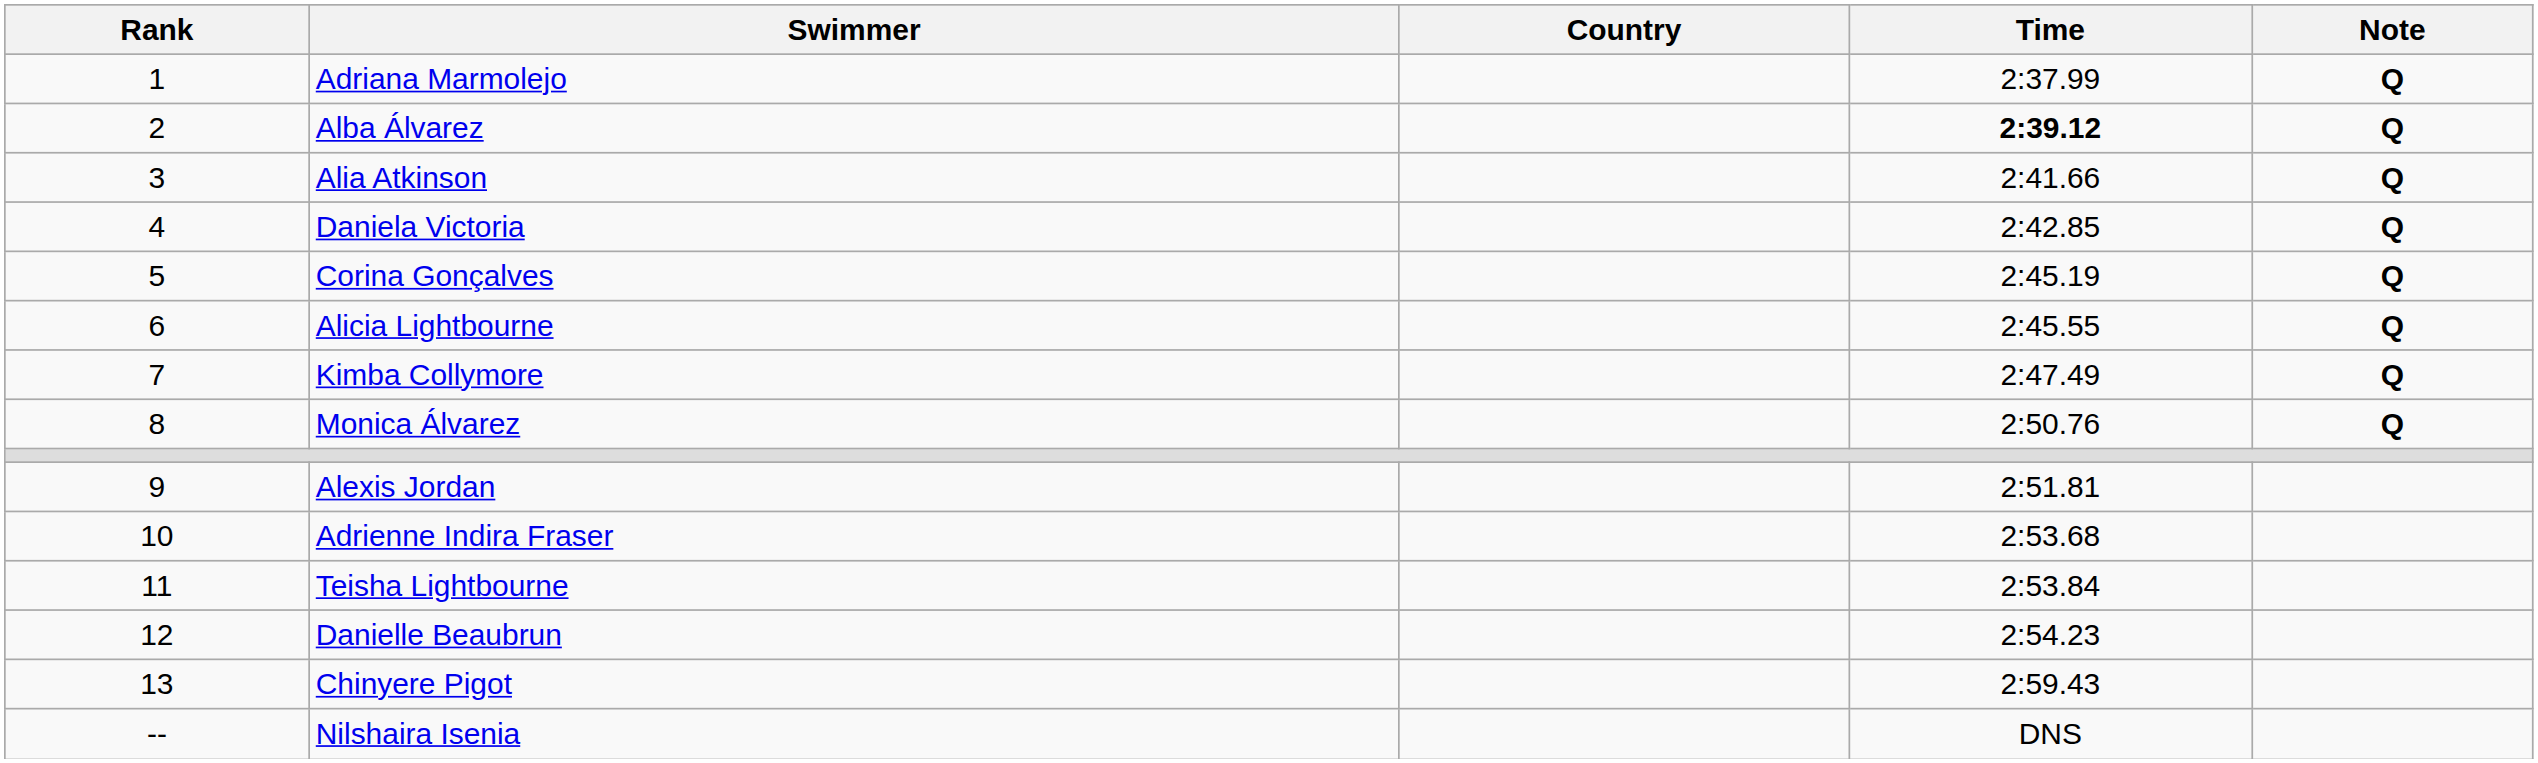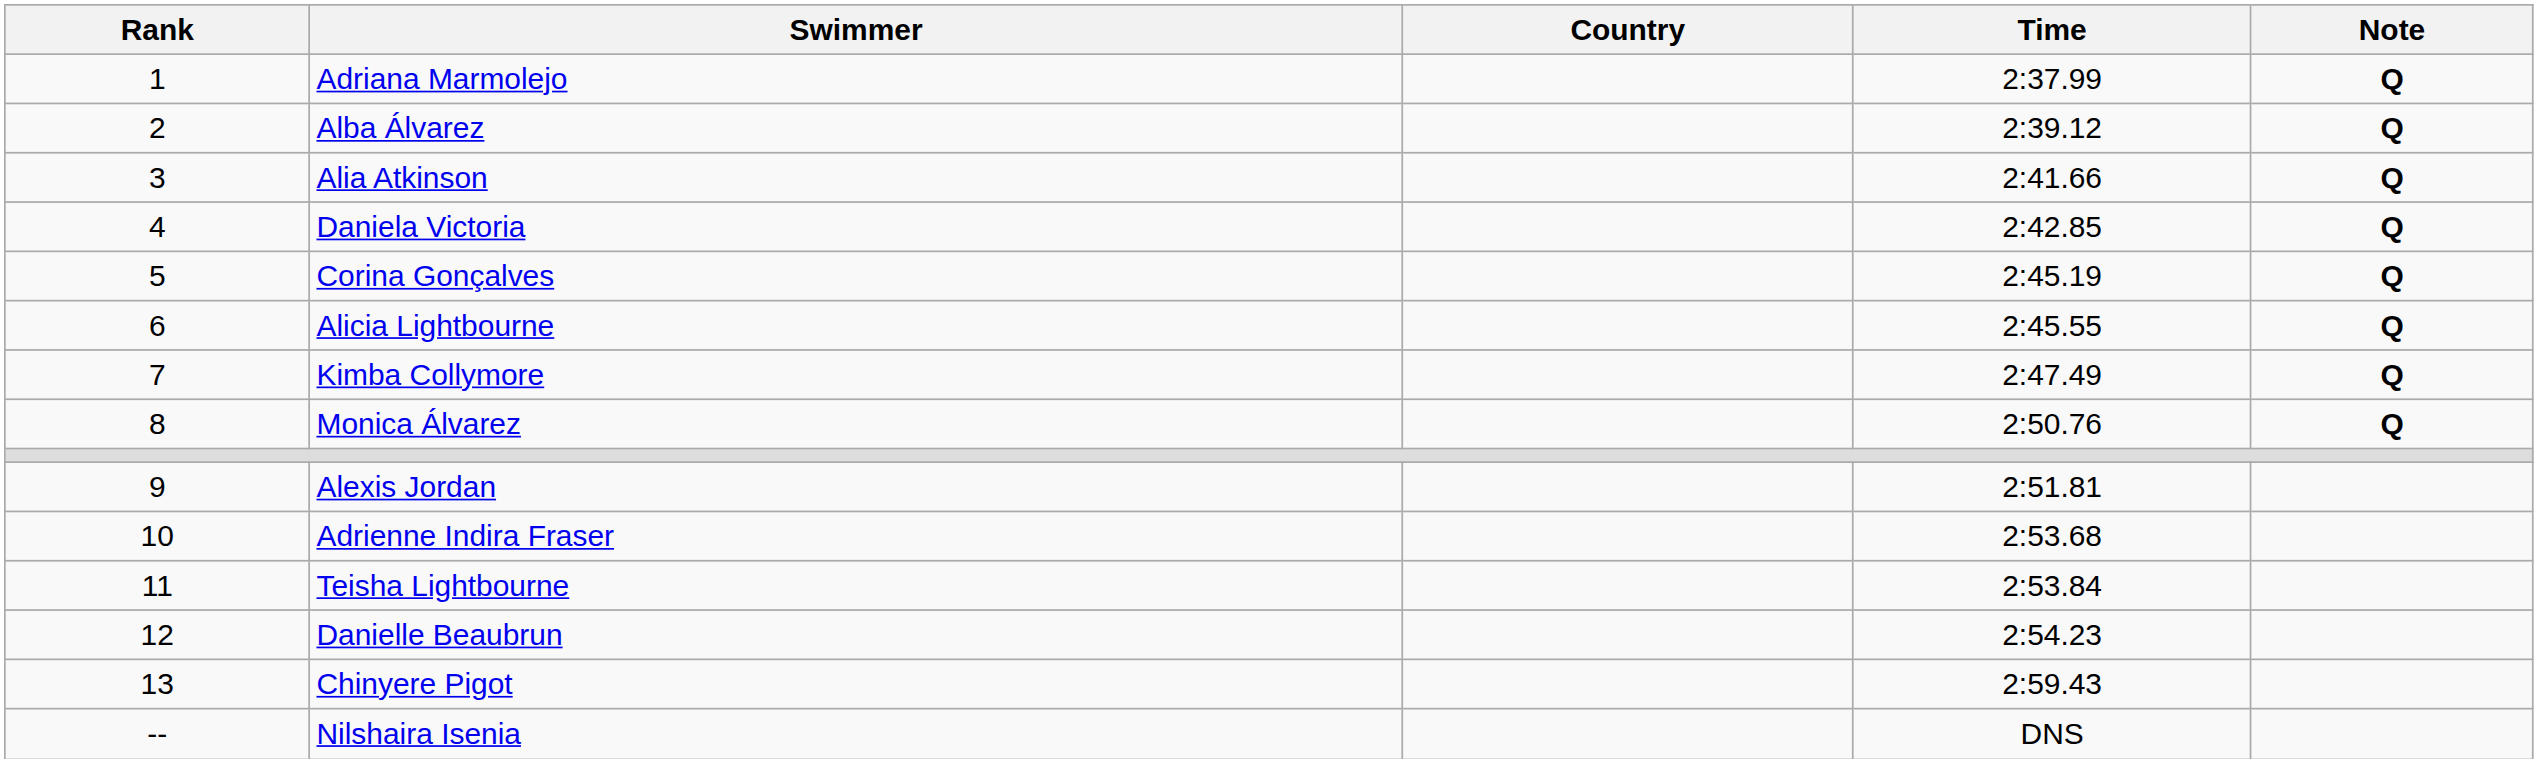Alba Álvarez | Time: bold -> normal
